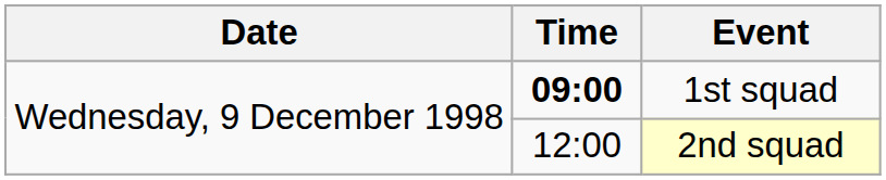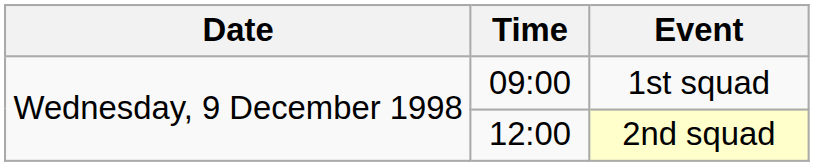1st squad | Time: bold -> normal
